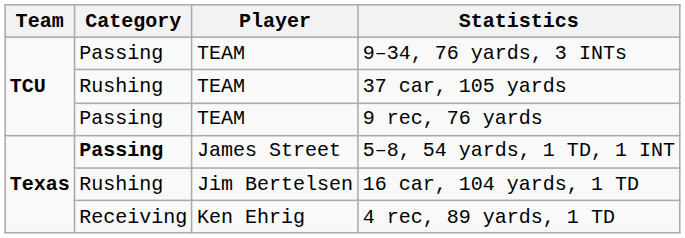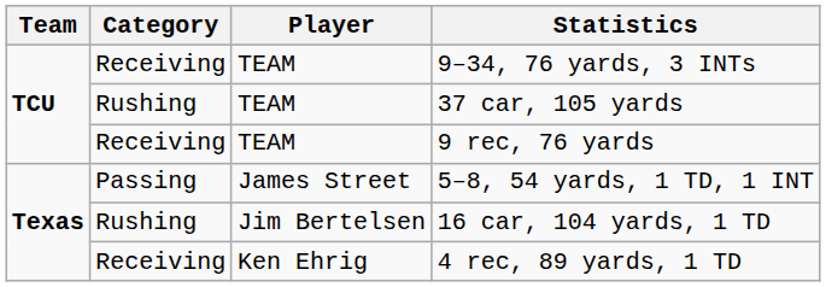9–34, 76 yards, 3 INTs | Category: Passing -> Receiving
9 rec, 76 yards | Category: Passing -> Receiving
5–8, 54 yards, 1 TD, 1 INT | Category: bold -> normal
